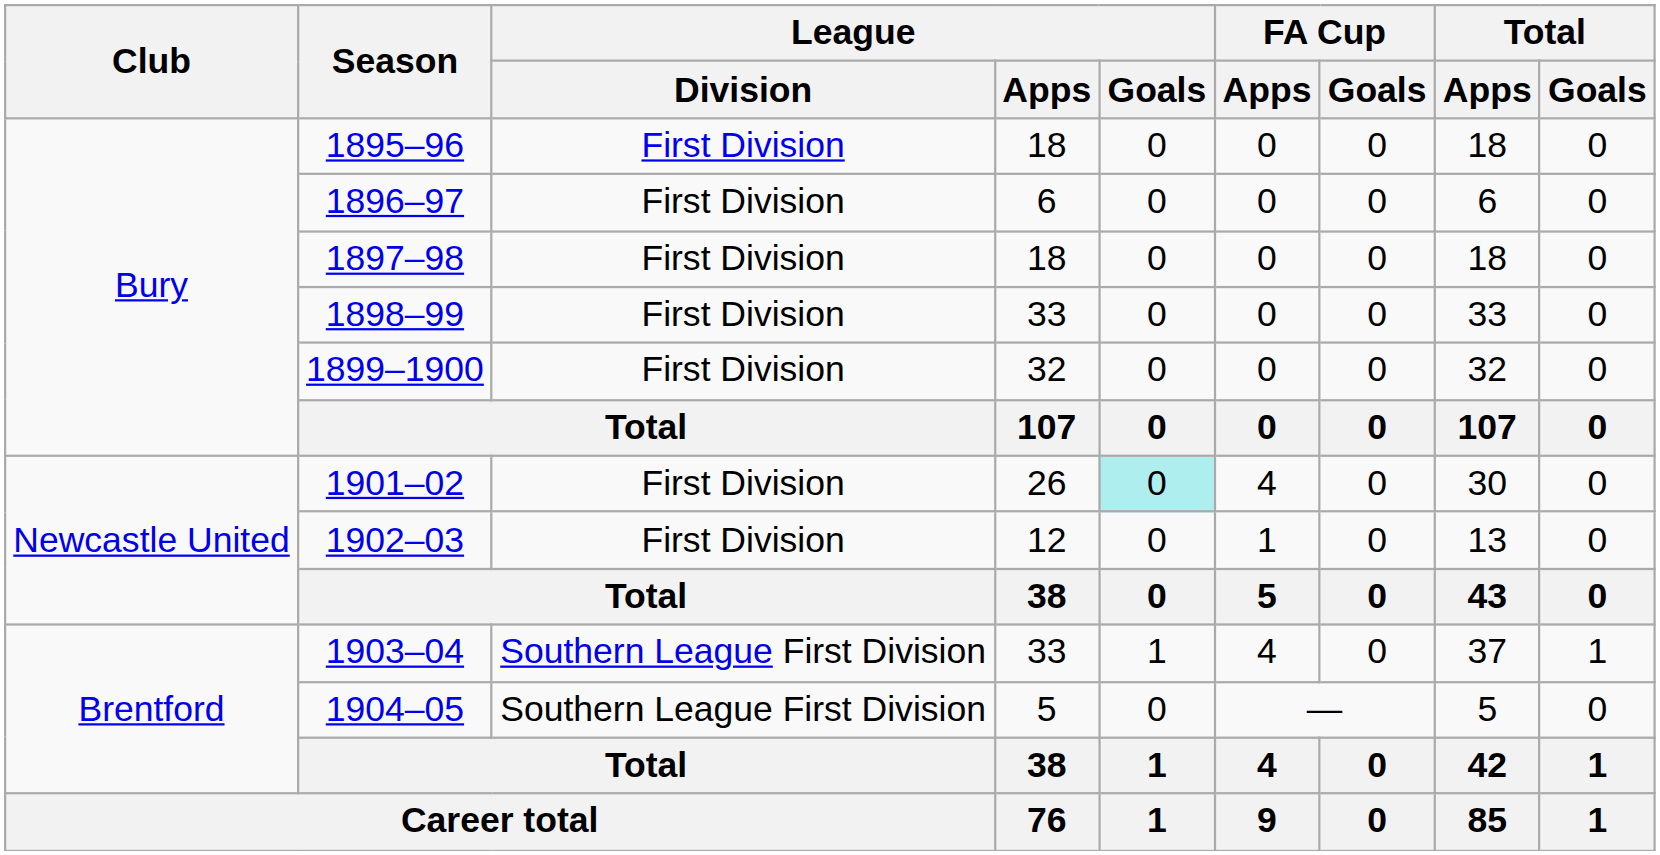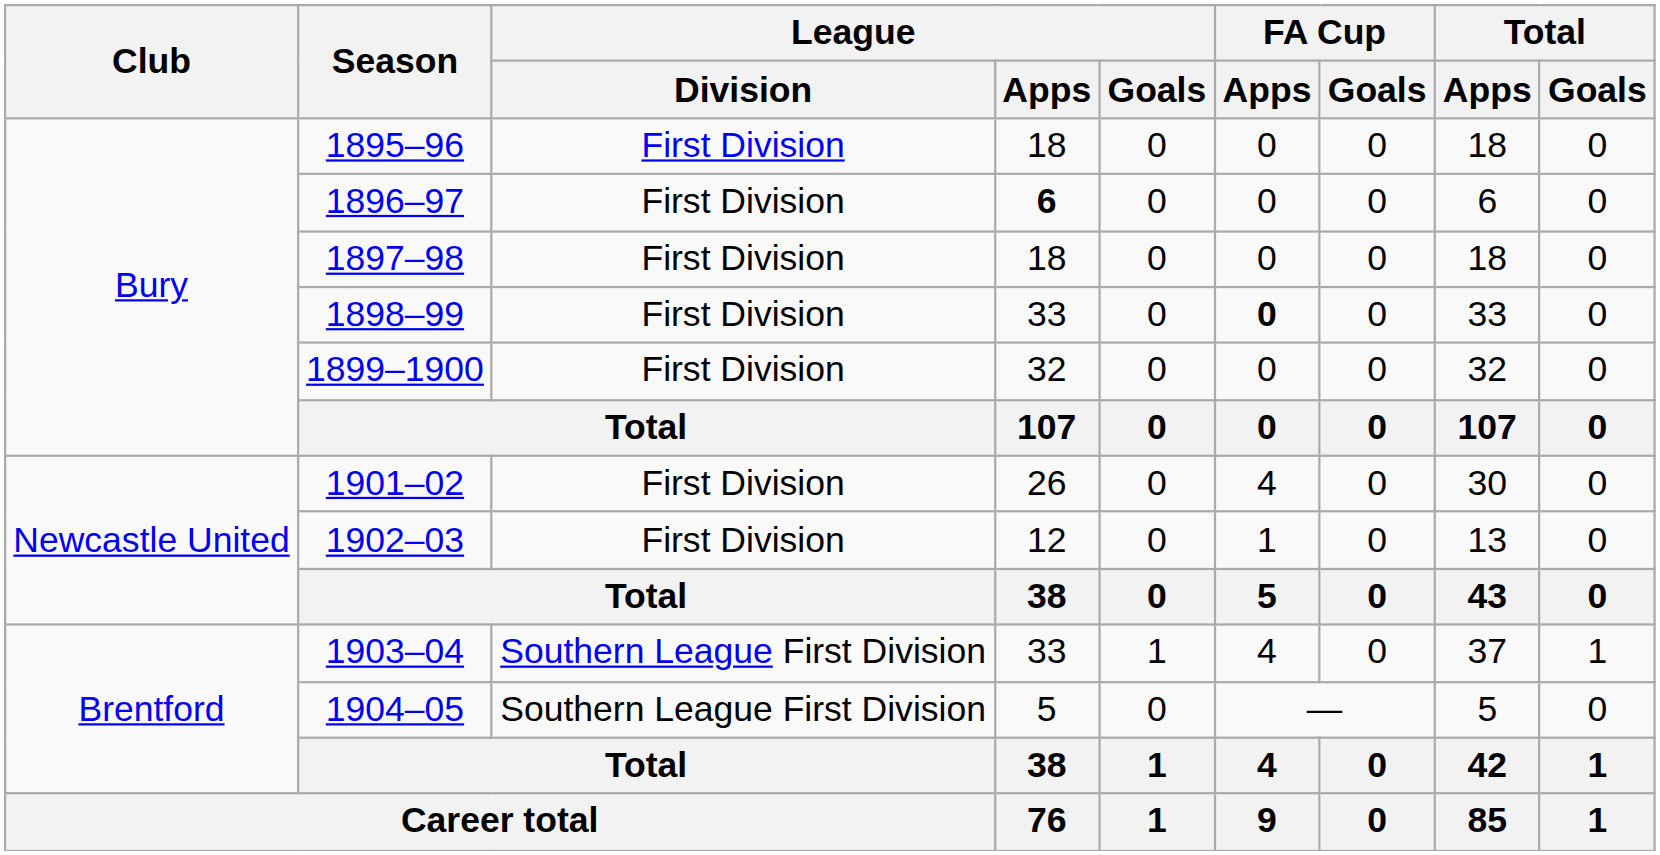1896–97 | League / Apps: normal -> bold
1898–99 | FA Cup / Apps: normal -> bold
1901–02 | League / Goals: paleturquoise background -> no background
